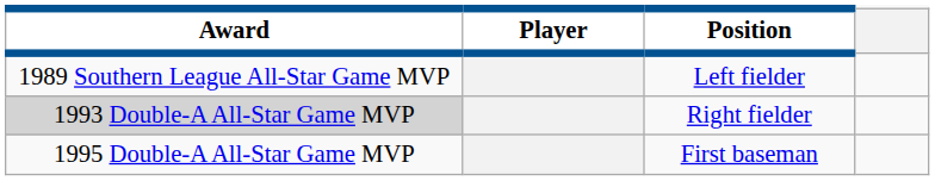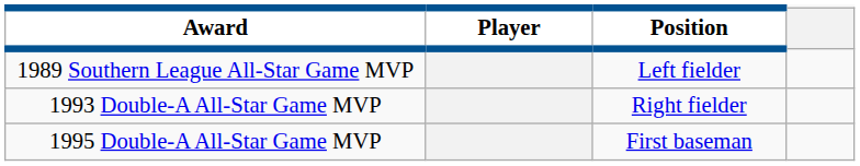row 3 | Award: lightgrey background -> no background
